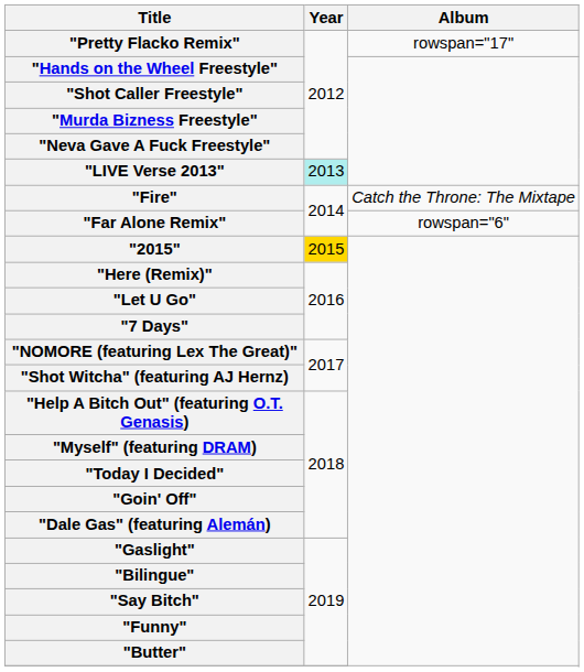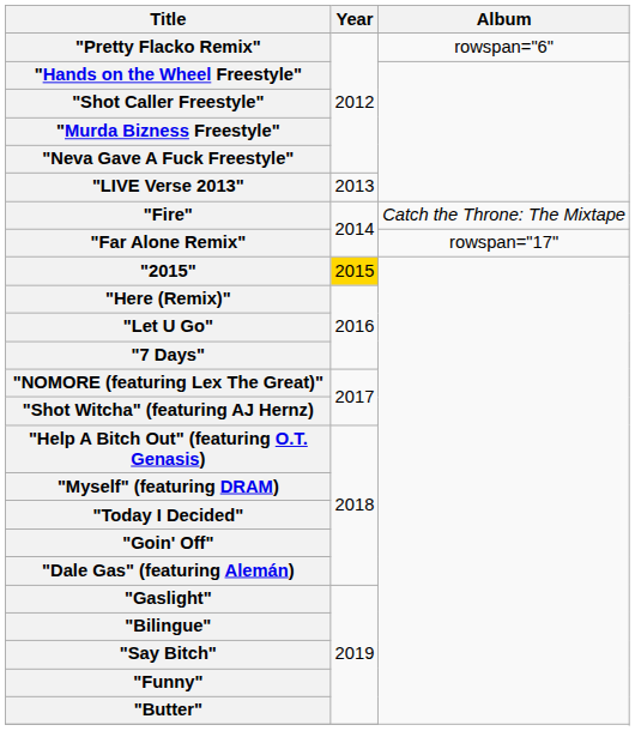"Pretty Flacko Remix" | Album: rowspan="17" -> rowspan="6"
"LIVE Verse 2013" | Year: paleturquoise background -> no background
"Far Alone Remix" | Album: rowspan="6" -> rowspan="17"
